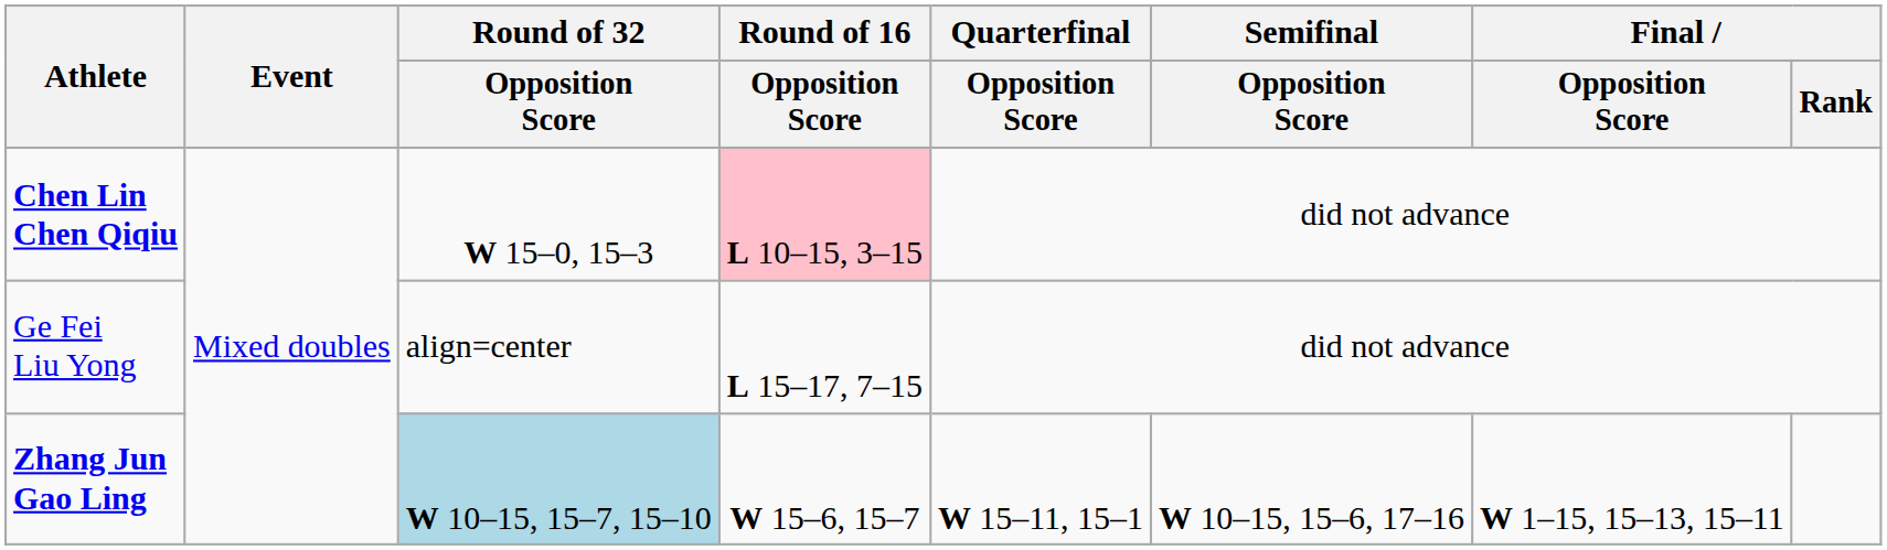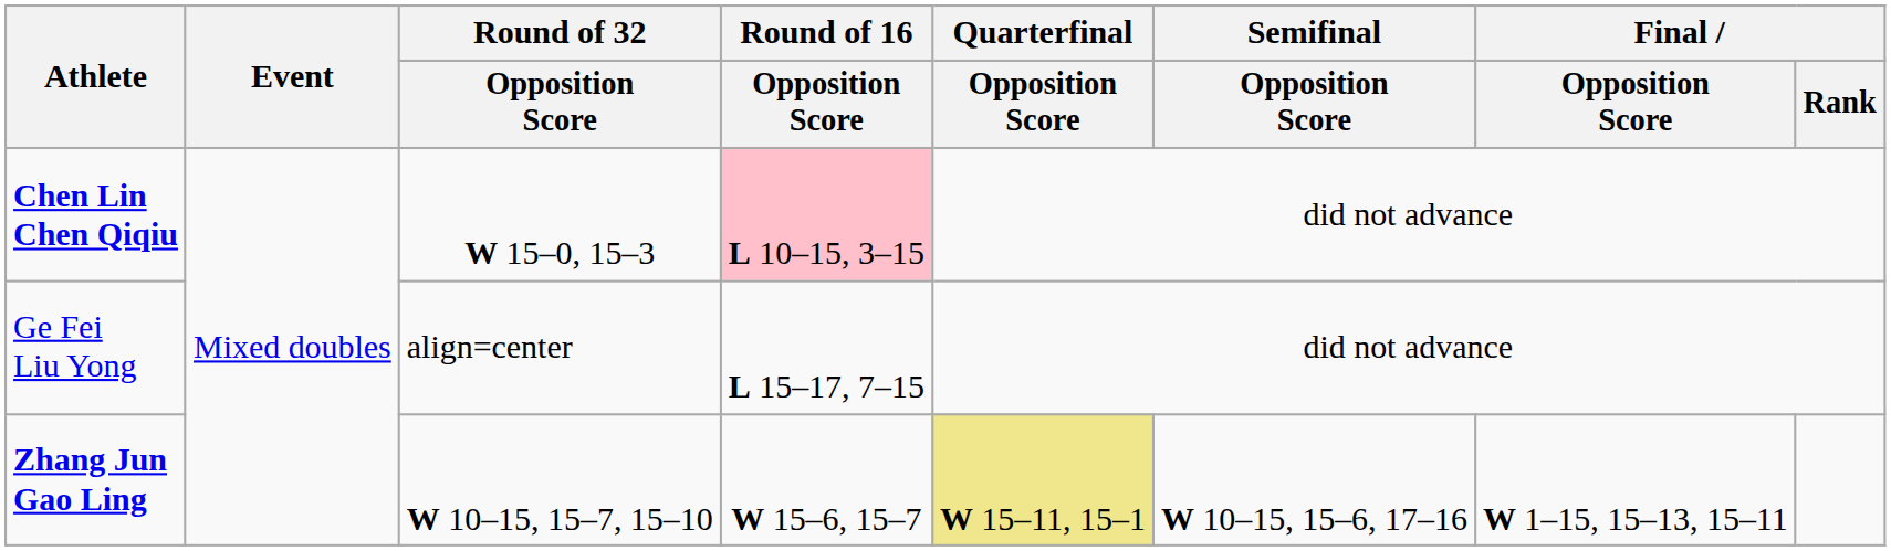Zhang Jun Gao Ling | Round of 32 / Opposition Score: lightblue background -> no background
Zhang Jun Gao Ling | Quarterfinal / Opposition Score: no background -> khaki background
